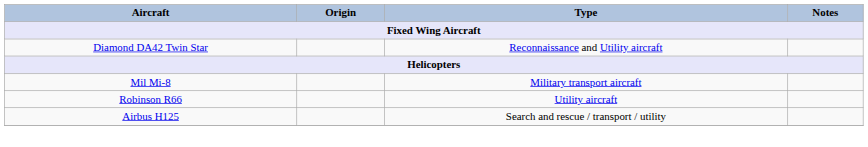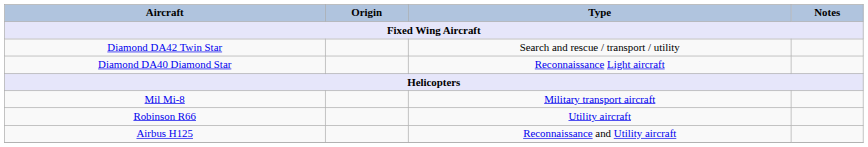Diamond DA42 Twin Star | Type: Reconnaissance and Utility aircraft -> Search and rescue / transport / utility
+ row: Diamond DA40 Diamond Star | Reconnaissance Light aircraft
Airbus H125 | Type: Search and rescue / transport / utility -> Reconnaissance and Utility aircraft
